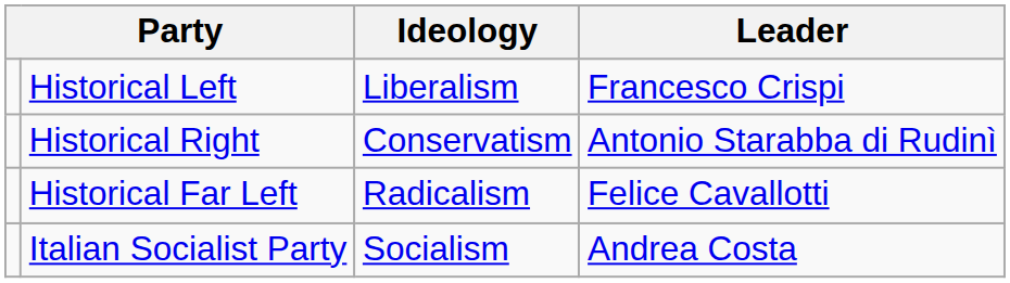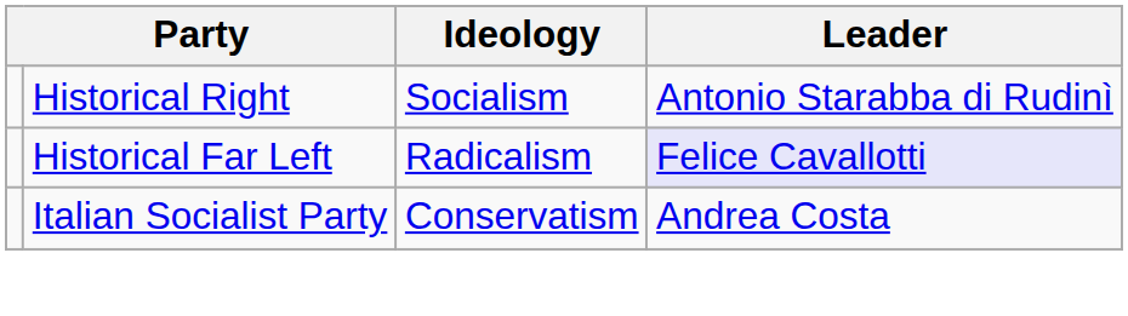- row: Historical Left | Liberalism | Francesco Crispi
Historical Right | Ideology: Conservatism -> Socialism
Historical Far Left | Leader: no background -> lavender background
Italian Socialist Party | Ideology: Socialism -> Conservatism
